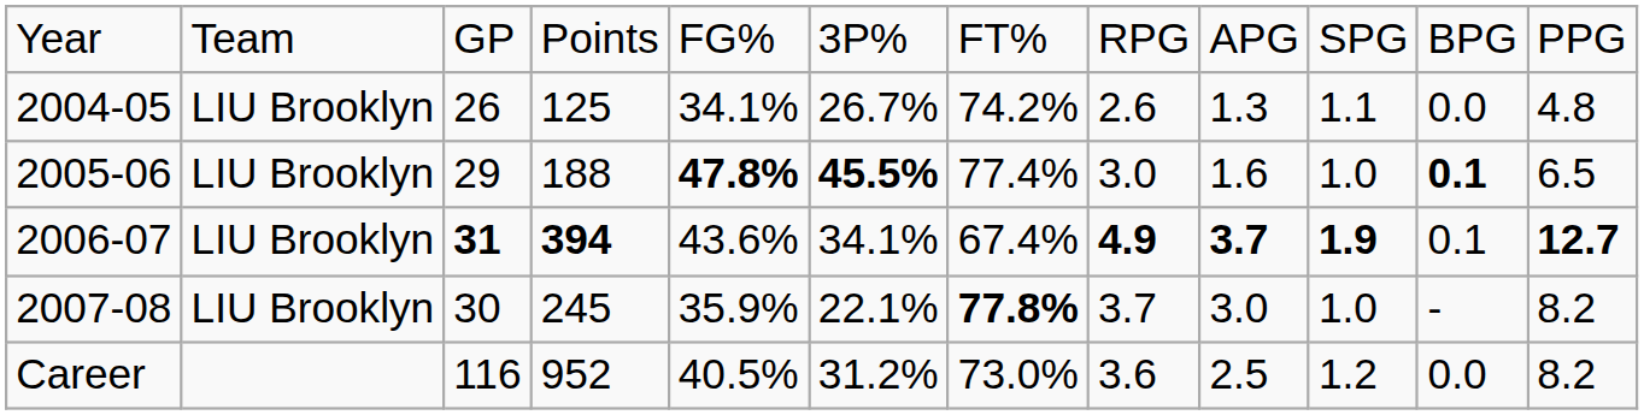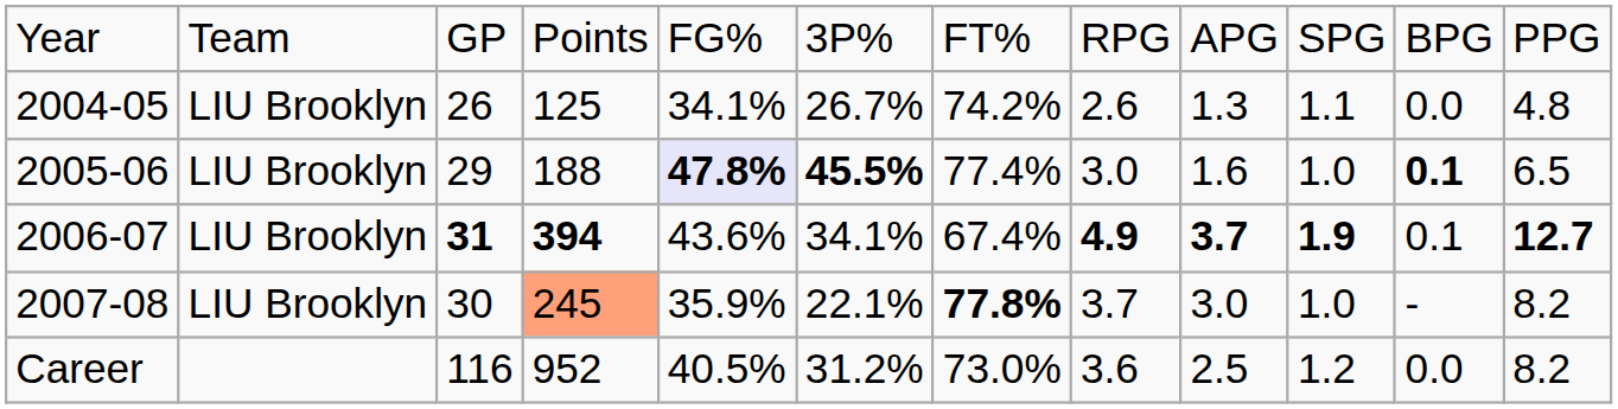2005-06 | column 5: no background -> lavender background
2007-08 | column 4: no background -> lightsalmon background
